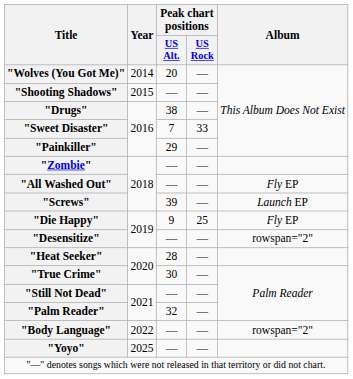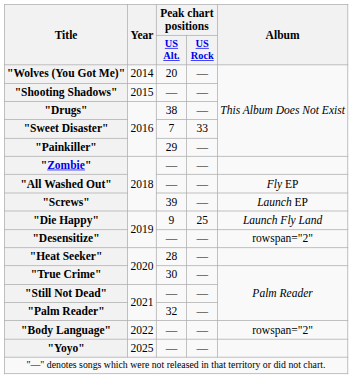"Die Happy" | Album: Fly EP -> Launch Fly Land
